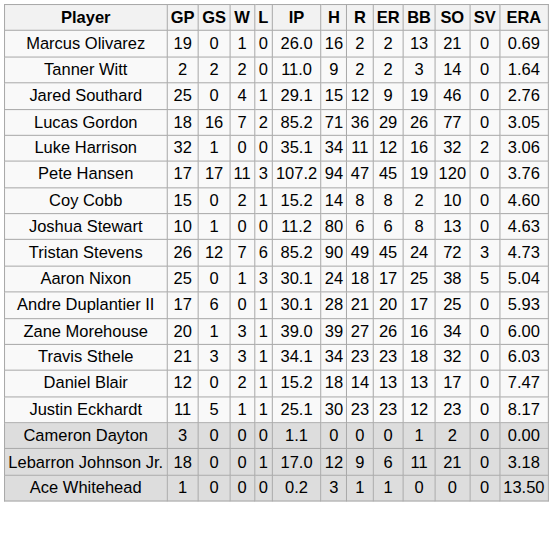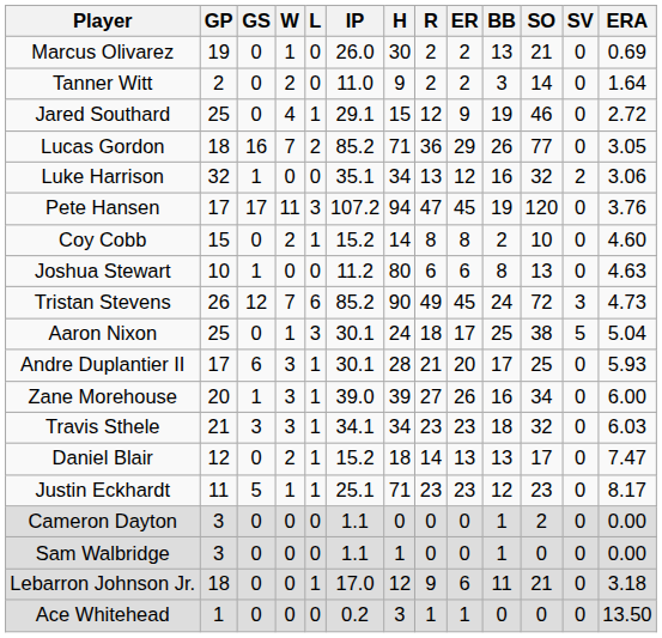Marcus Olivarez | H: 16 -> 30
Tanner Witt | GS: 2 -> 0
Jared Southard | ERA: 2.76 -> 2.72
Luke Harrison | R: 11 -> 13
Andre Duplantier II | W: 0 -> 3
Justin Eckhardt | H: 30 -> 71
+ row: Sam Walbridge | 3 | 0 | 0 | 0 | 1.1 | 1 | 0 | 0 | 1 | 0 | 0 | 0.00
